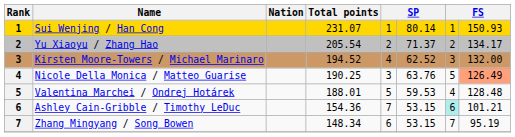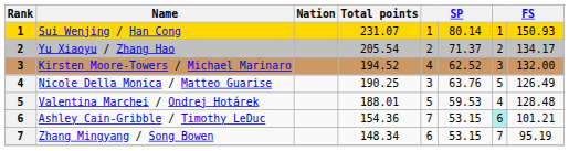Nicole Della Monica / Matteo Guarise | column 8: lightsalmon background -> no background
